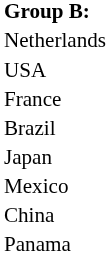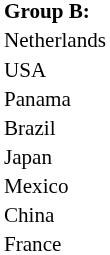row 4 | column 1: France -> Panama
row 9 | column 1: Panama -> France
